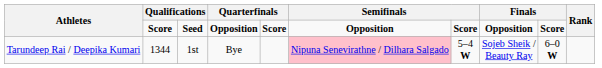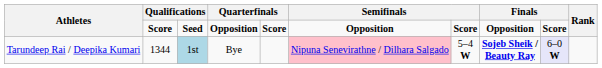Tarundeep Rai / Deepika Kumari | column 3: no background -> lightblue background
Tarundeep Rai / Deepika Kumari | column 8: normal -> bold
Tarundeep Rai / Deepika Kumari | column 9: no background -> lavender background
